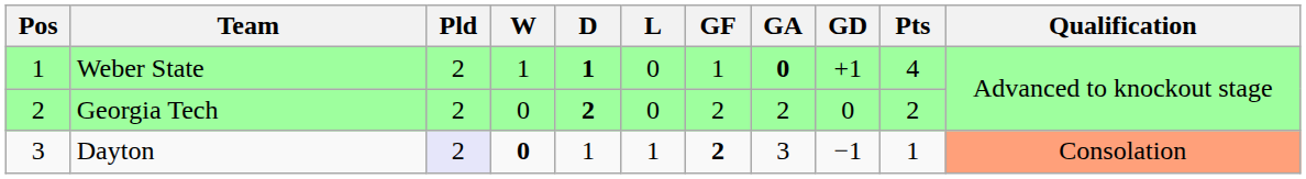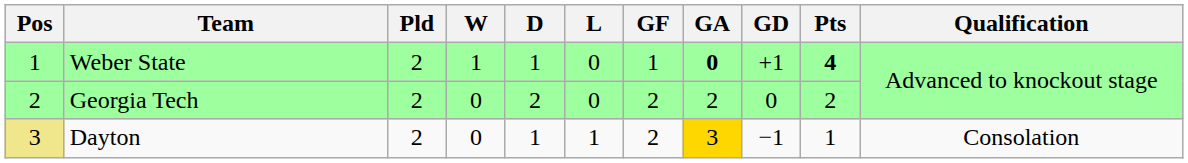Weber State | D: bold -> normal
Weber State | Pts: normal -> bold
Georgia Tech | D: bold -> normal
Dayton | Pos: no background -> khaki background
Dayton | Pld: lavender background -> no background
Dayton | W: bold -> normal
Dayton | GF: bold -> normal
Dayton | GA: no background -> gold background
Dayton | Qualification: lightsalmon background -> no background
